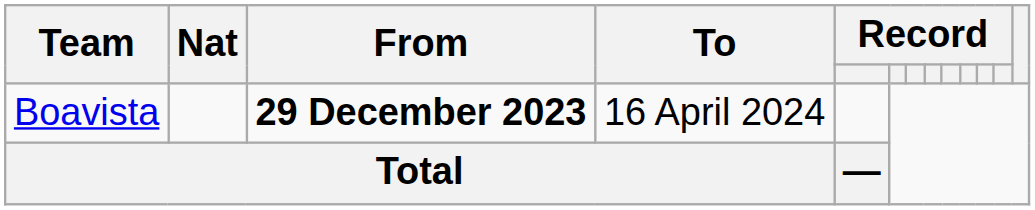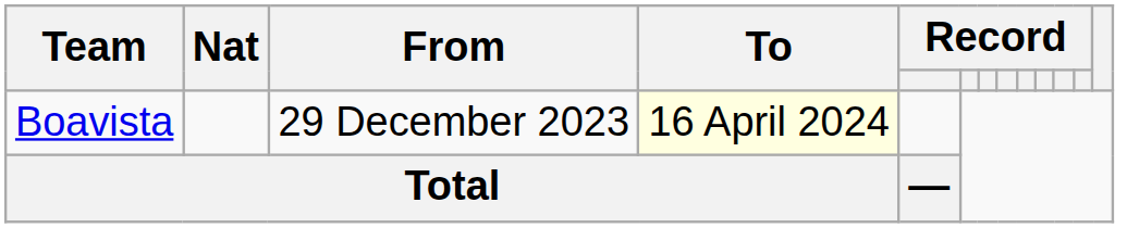Boavista | From: bold -> normal
Boavista | To: no background -> lightyellow background
